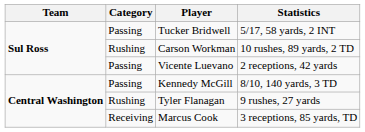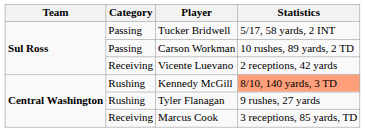Carson Workman | Category: Rushing -> Passing
Vicente Luevano | Category: Passing -> Receiving
Kennedy McGill | Category: Passing -> Rushing
Kennedy McGill | Statistics: no background -> lightsalmon background
